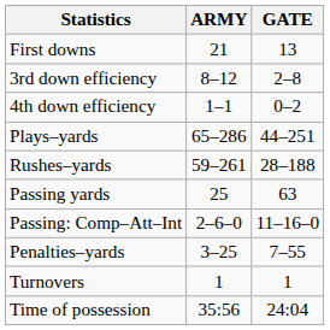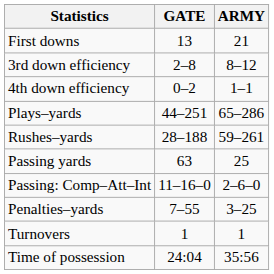columns swapped: GATE <-> ARMY
